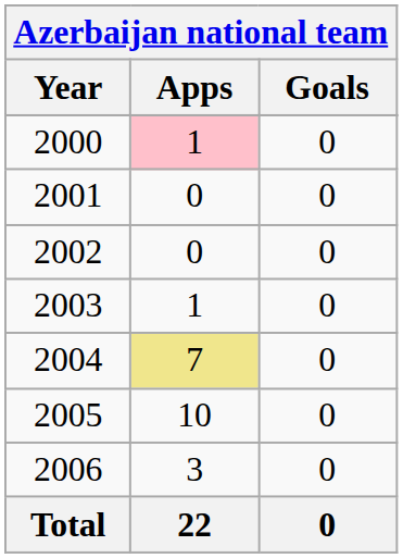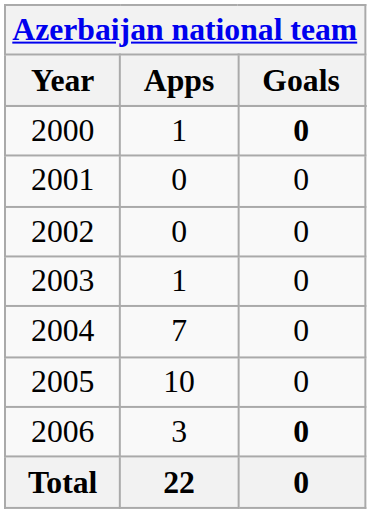2000 | Apps: pink background -> no background
2000 | Goals: normal -> bold
2004 | Apps: khaki background -> no background
2006 | Goals: normal -> bold
